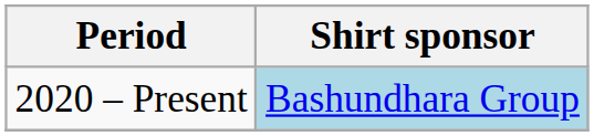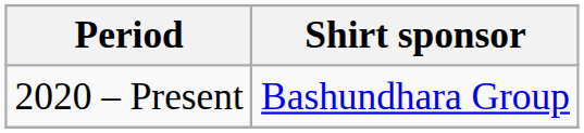2020 – Present | Shirt sponsor: lightblue background -> no background
